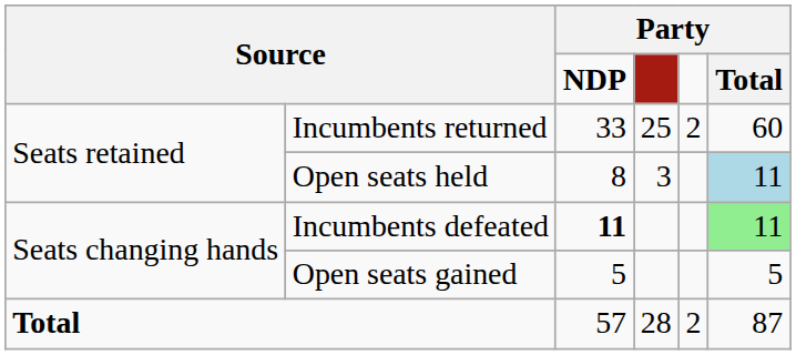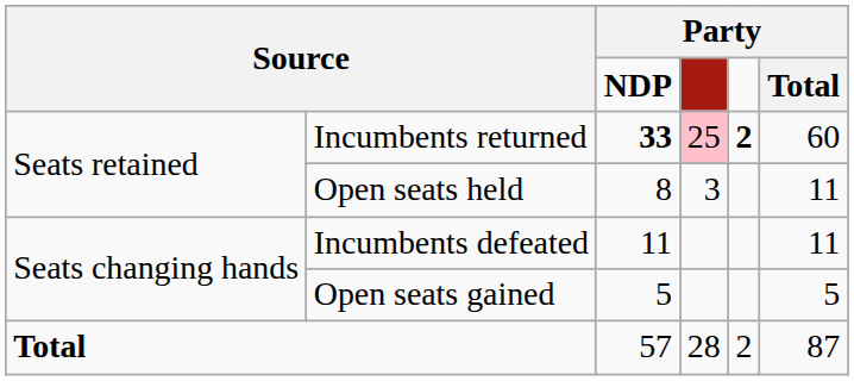Incumbents returned | column 3: normal -> bold
Incumbents returned | column 4: no background -> pink background
Incumbents returned | column 5: normal -> bold
Open seats held | column 6: lightblue background -> no background
Incumbents defeated | column 3: bold -> normal
Incumbents defeated | column 6: lightgreen background -> no background
